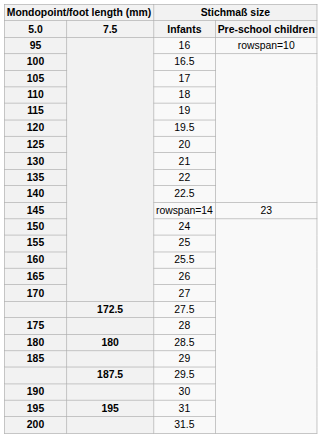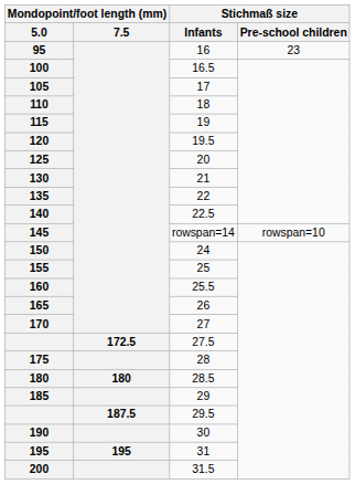16 | Stichmaß size / Pre-school children: rowspan=10 -> 23
rowspan=14 | Stichmaß size / Pre-school children: 23 -> rowspan=10
